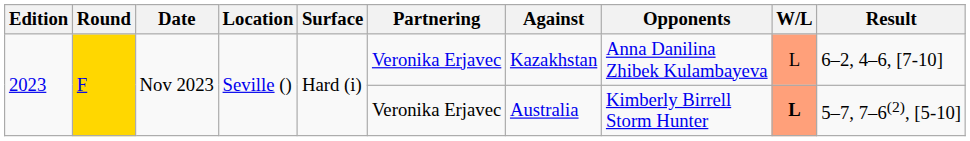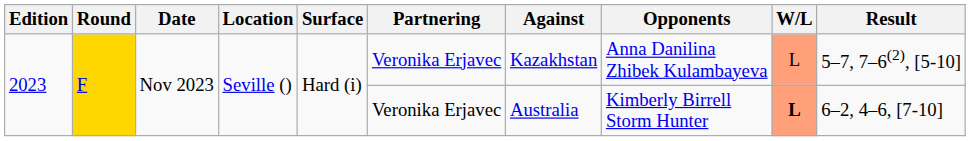row 2 | Result: 6–2, 4–6, [7-10] -> 5–7, 7–6(2), [5-10]
row 3 | Result: 5–7, 7–6(2), [5-10] -> 6–2, 4–6, [7-10]
